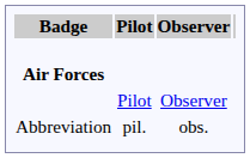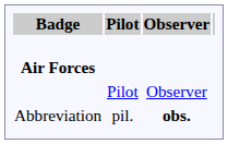Abbreviation | Observer: normal -> bold
